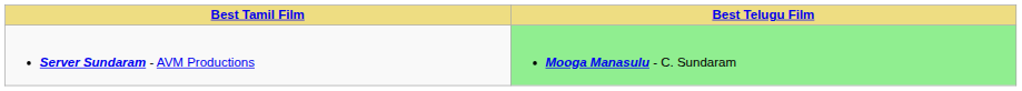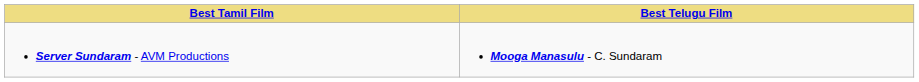Server Sundaram - AVM Productions | Best Telugu Film: lightgreen background -> no background
